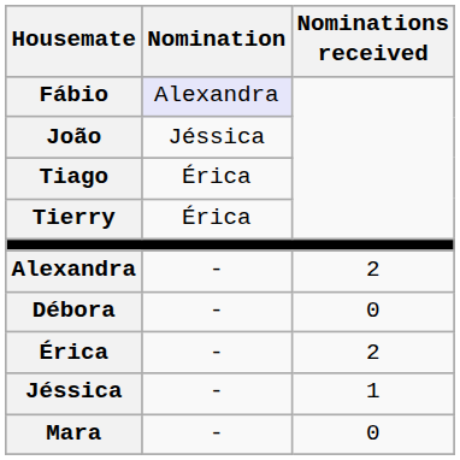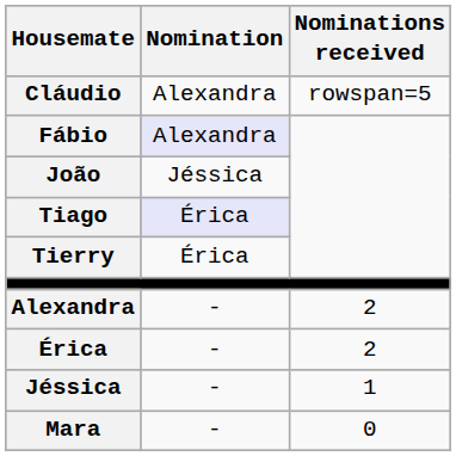+ row: Cláudio | Alexandra | rowspan=5
Tiago | Nomination: no background -> lavender background
- row: Débora | - | 0
